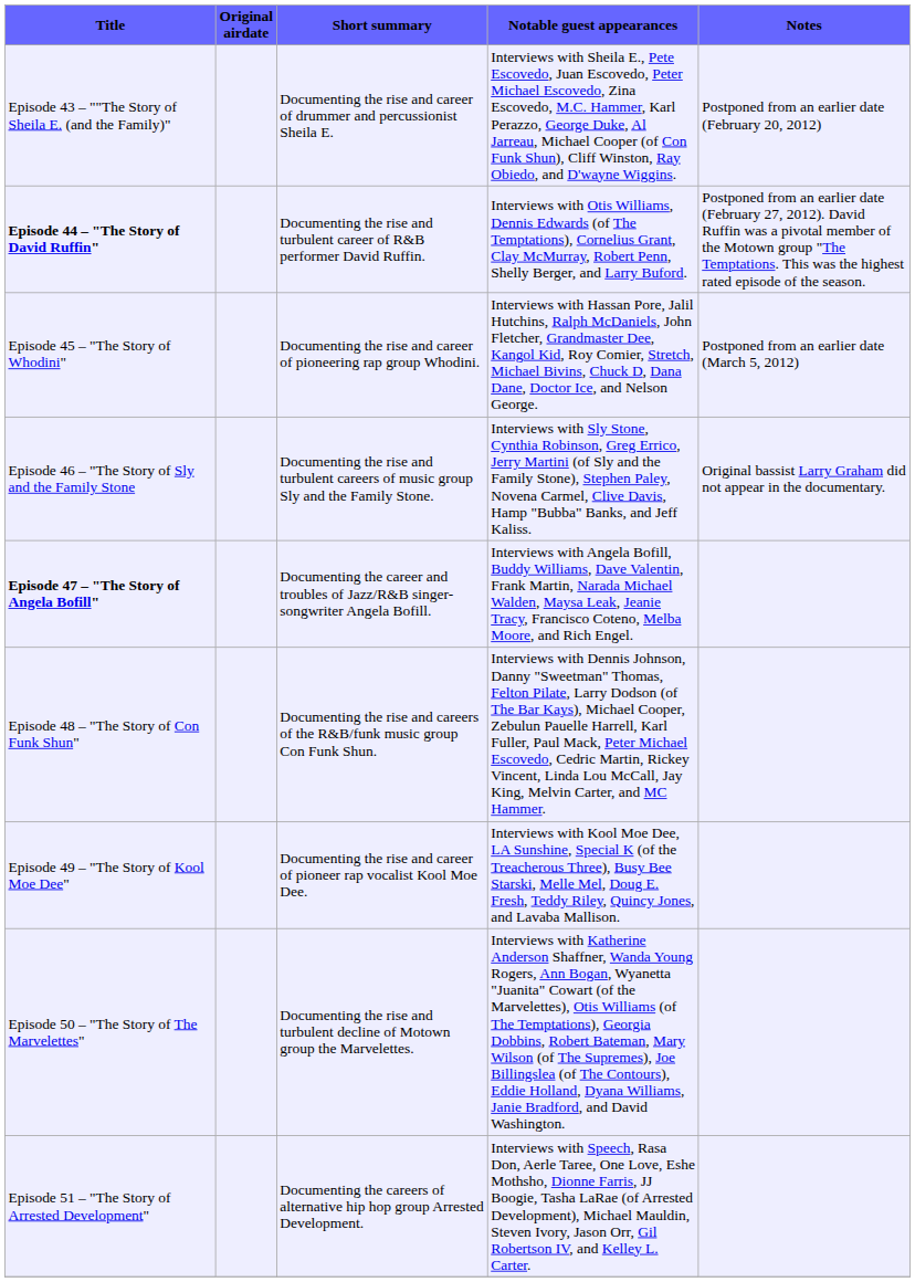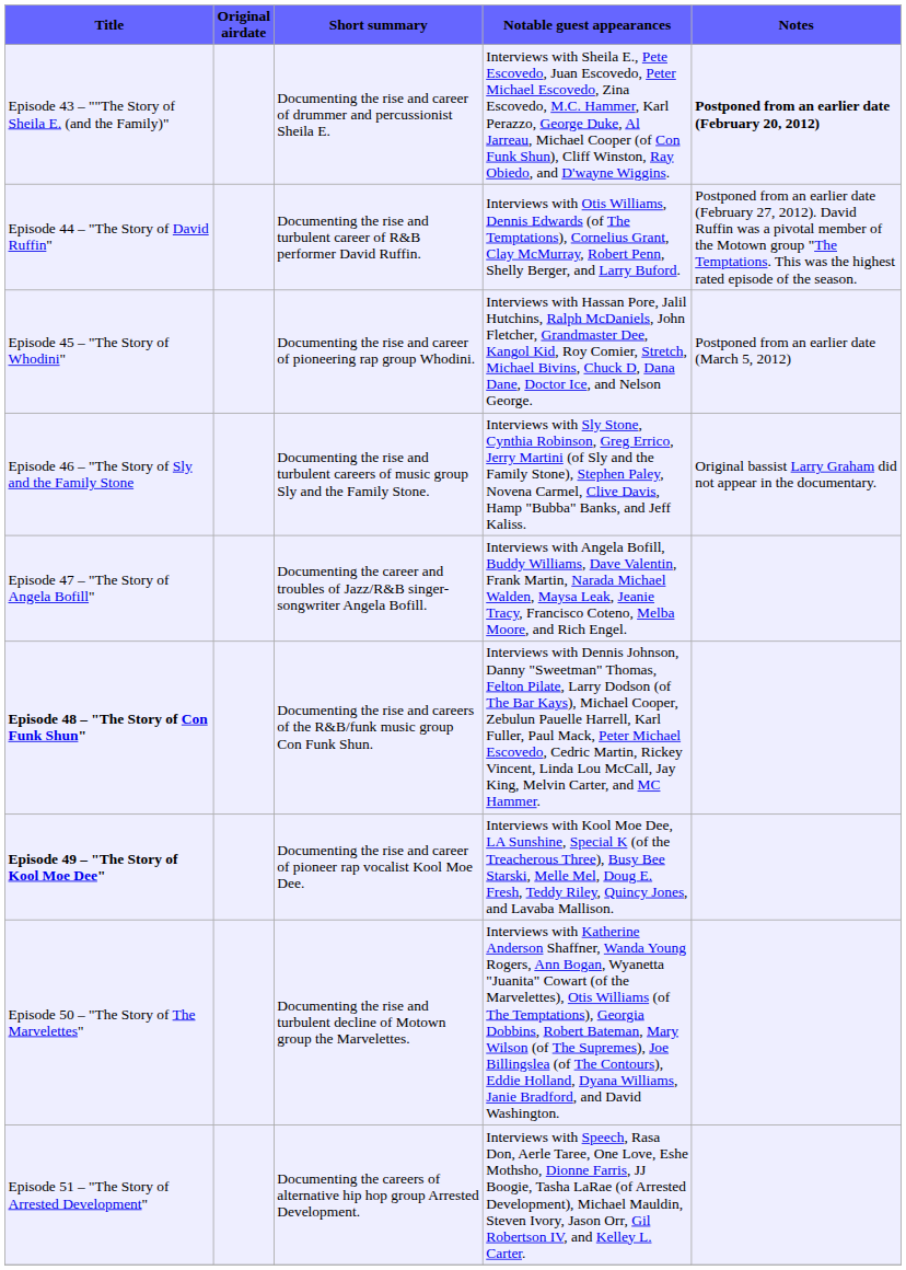Episode 43 – ""The Story of Sheila E. (and the Family)" | Notes: normal -> bold
Episode 44 – "The Story of David Ruffin" | Title: bold -> normal
Episode 47 – "The Story of Angela Bofill" | Title: bold -> normal
Episode 48 – "The Story of Con Funk Shun" | Title: normal -> bold
Episode 49 – "The Story of Kool Moe Dee" | Title: normal -> bold
